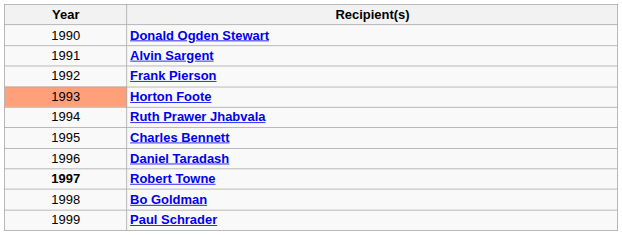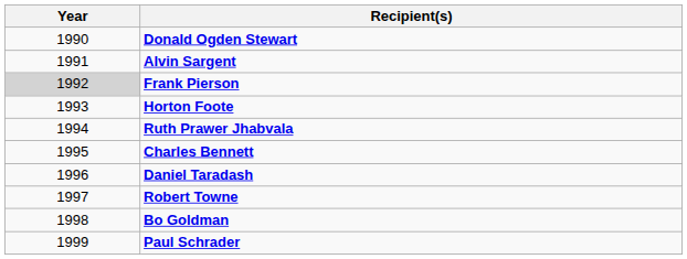Frank Pierson | Year: no background -> lightgrey background
Horton Foote | Year: lightsalmon background -> no background
Robert Towne | Year: bold -> normal
